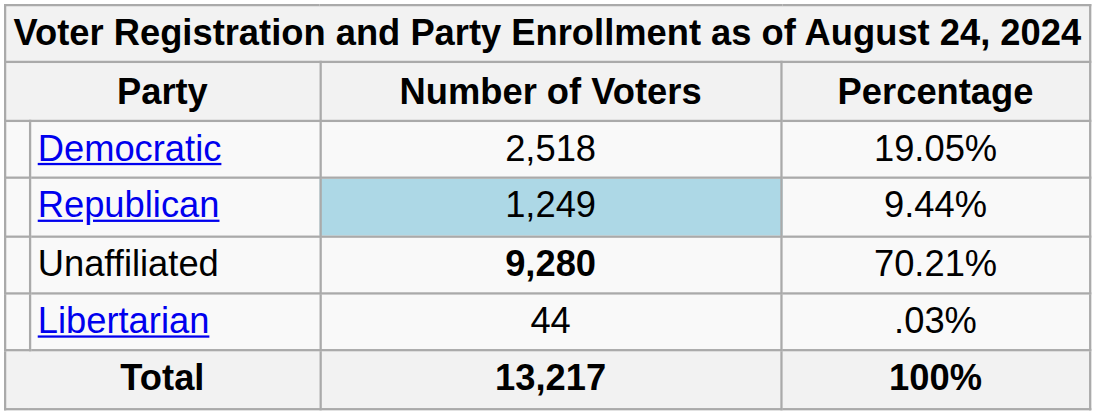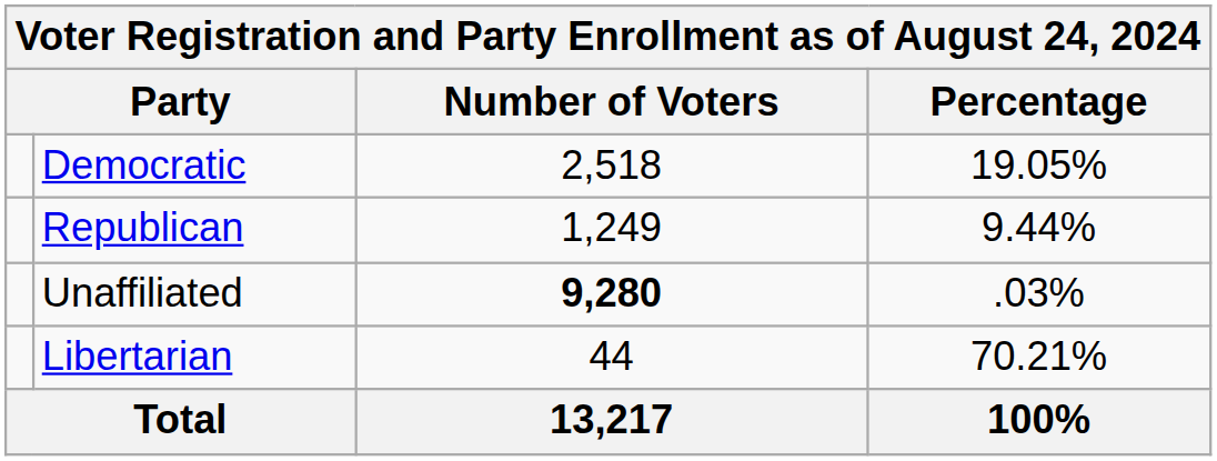Republican | Number of Voters: lightblue background -> no background
Unaffiliated | Percentage: 70.21% -> .03%
Libertarian | Percentage: .03% -> 70.21%
